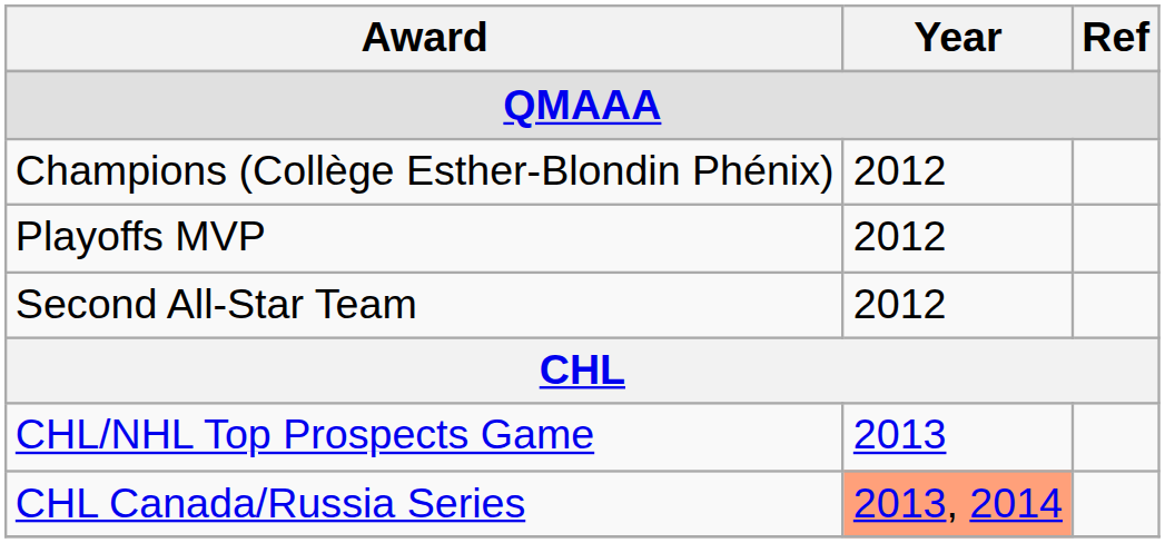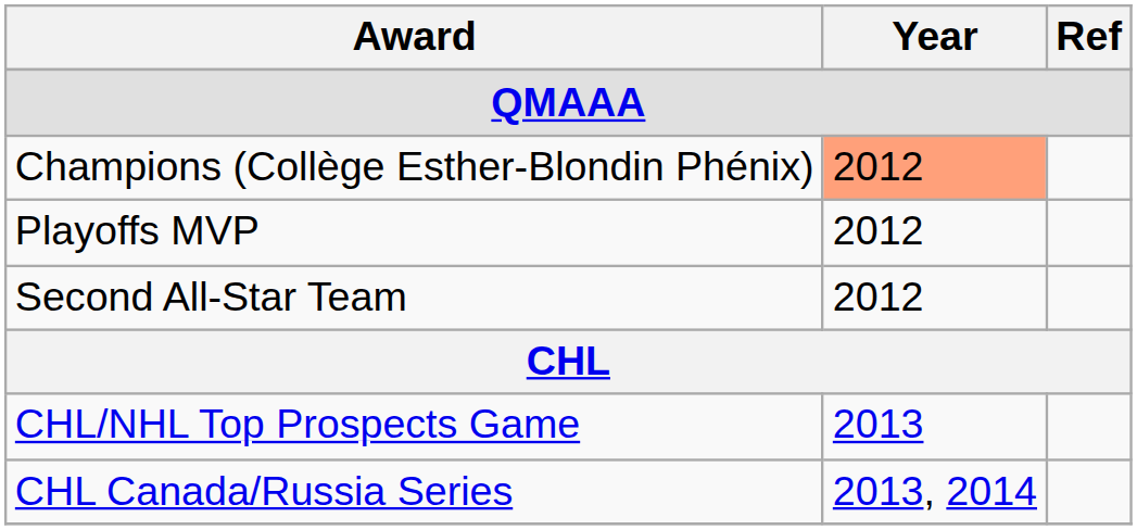Champions (Collège Esther-Blondin Phénix) | Year: no background -> lightsalmon background
CHL Canada/Russia Series | Year: lightsalmon background -> no background
